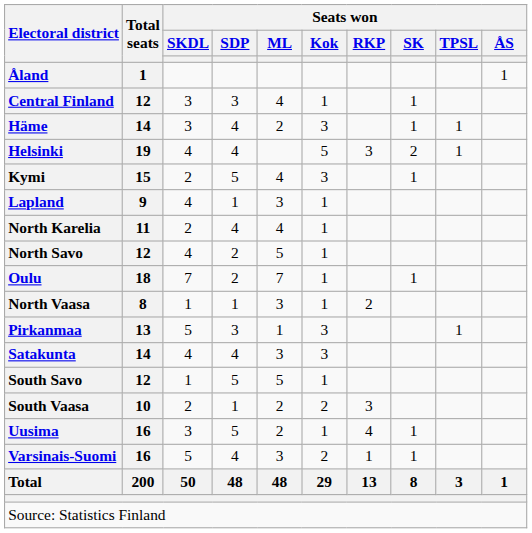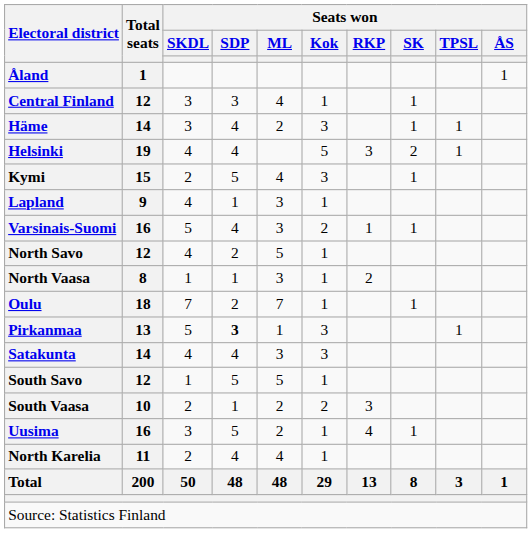rows swapped: North Karelia <-> Varsinais-Suomi
rows swapped: North Vaasa <-> Oulu
Pirkanmaa | Seats won / SDP: normal -> bold
